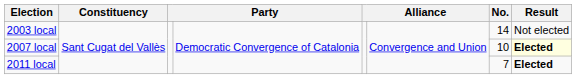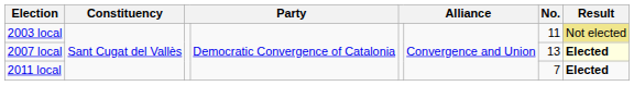2003 local | No.: 14 -> 11
2003 local | Result: no background -> khaki background
2007 local | No.: 10 -> 13
